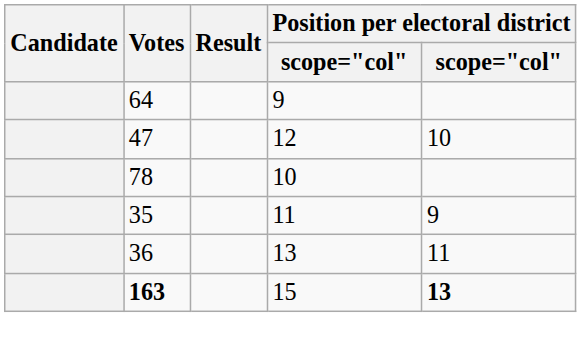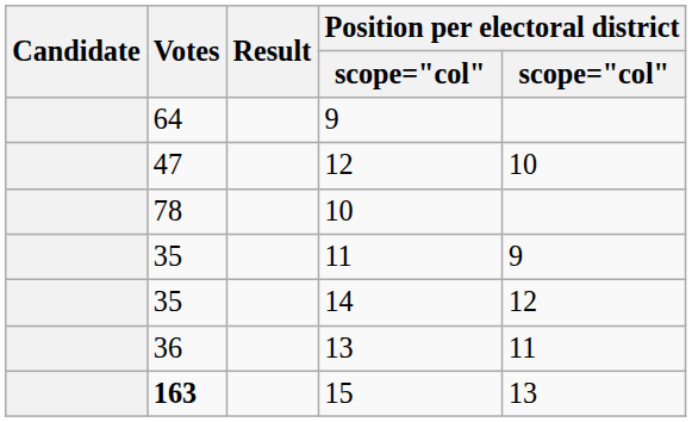+ row: 35 | 14 | 12
15 | column 5: bold -> normal
